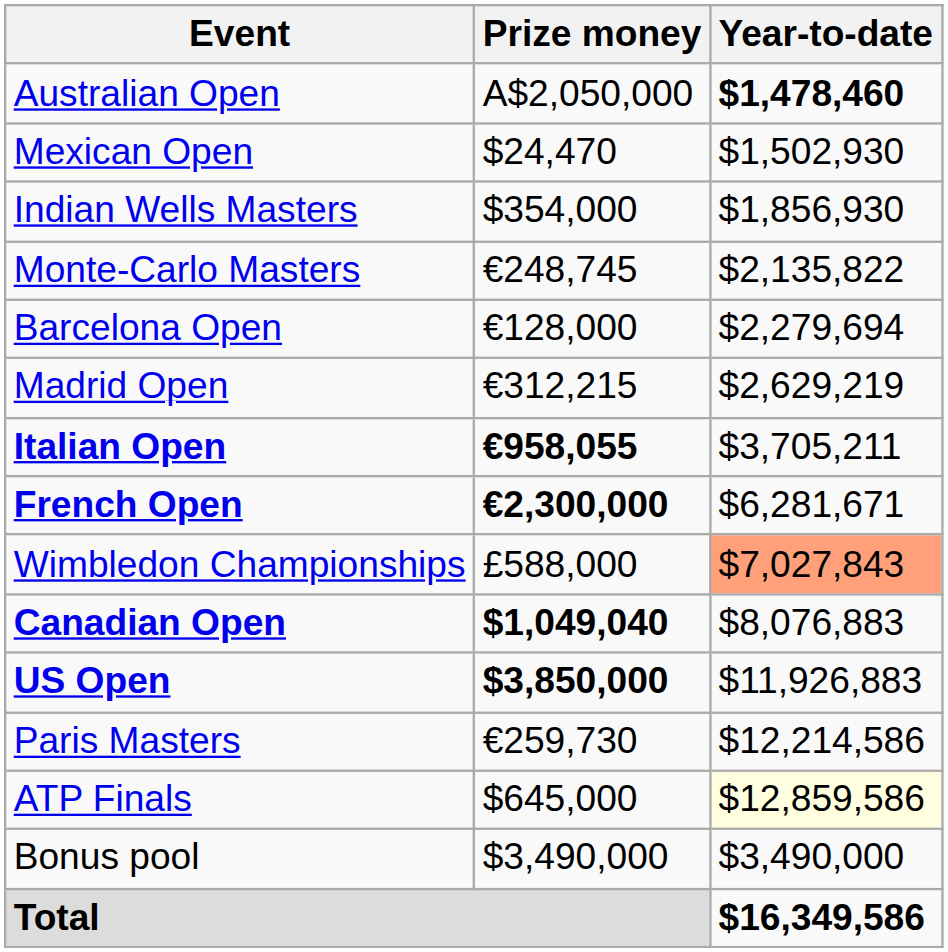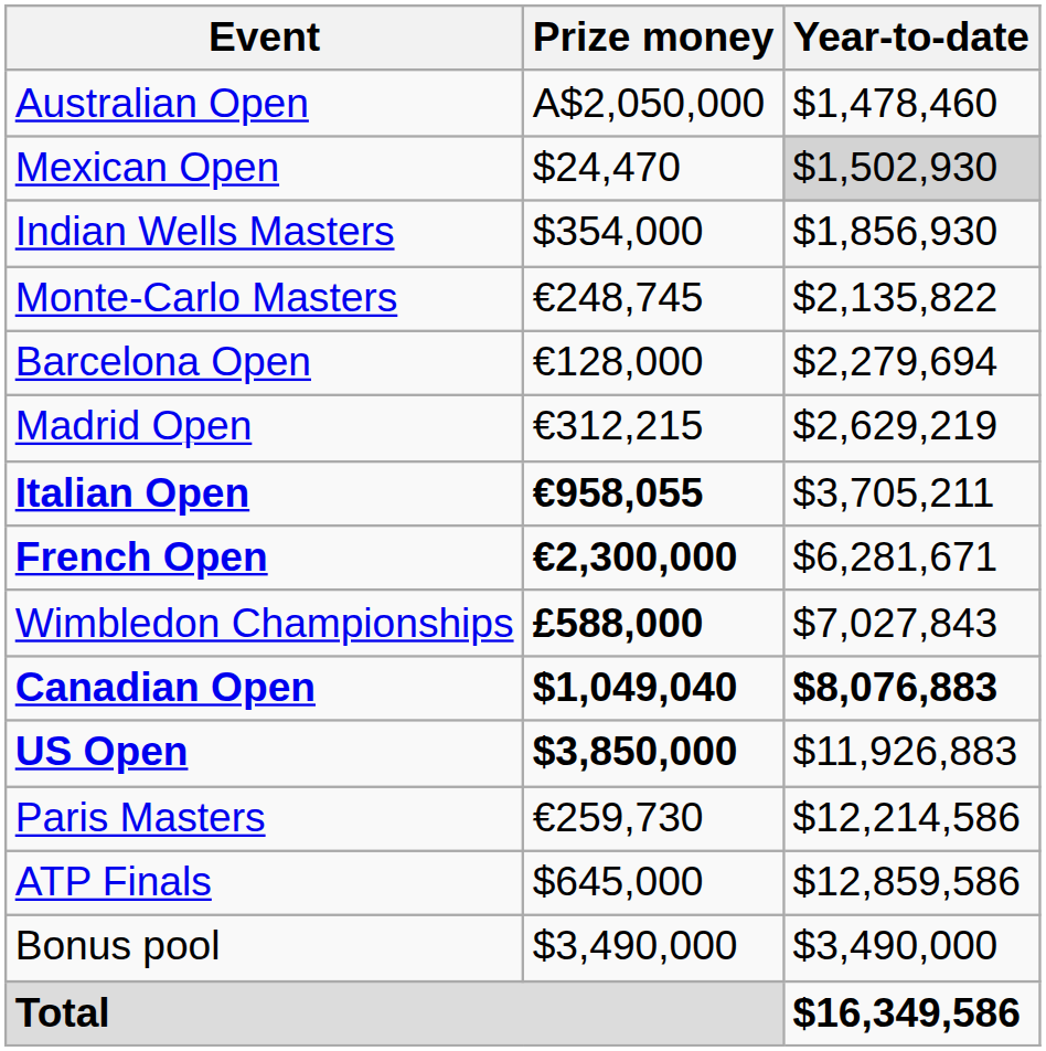Australian Open | Year-to-date: bold -> normal
Mexican Open | Year-to-date: no background -> lightgrey background
Wimbledon Championships | Prize money: normal -> bold
Wimbledon Championships | Year-to-date: lightsalmon background -> no background
Canadian Open | Year-to-date: normal -> bold
ATP Finals | Year-to-date: lightyellow background -> no background
